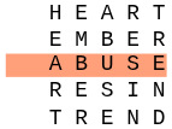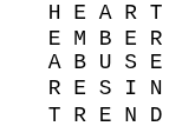row 3 | column 1: lightsalmon background -> no background
